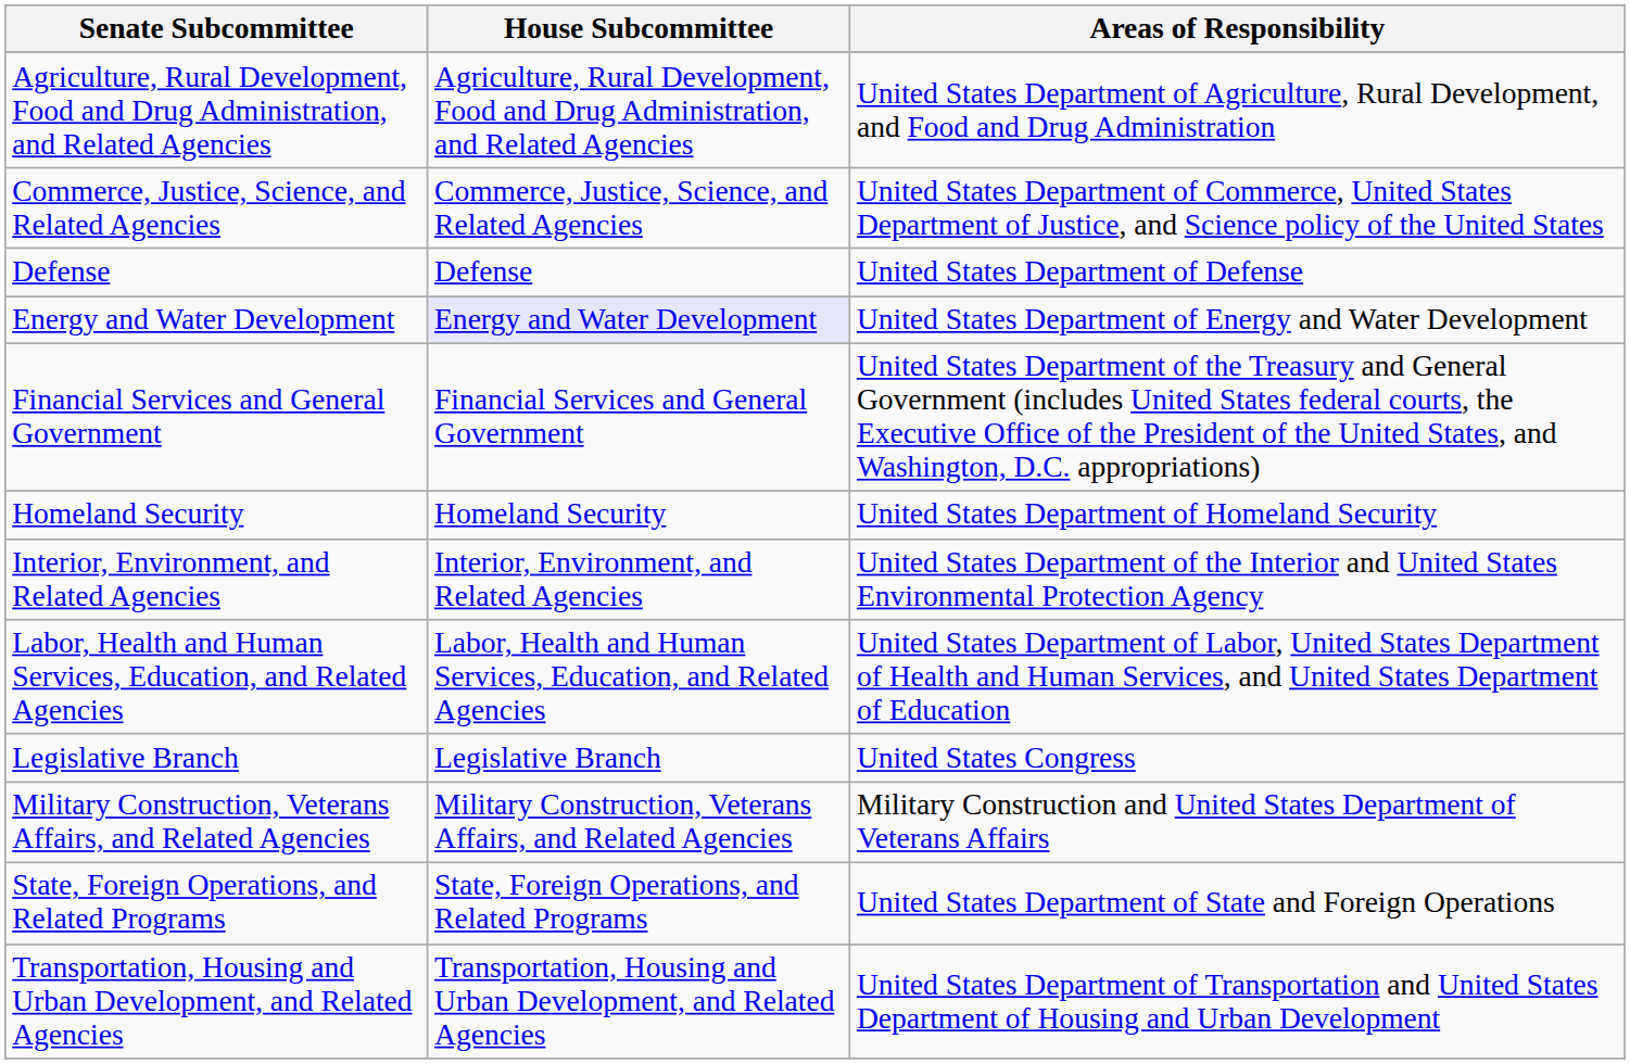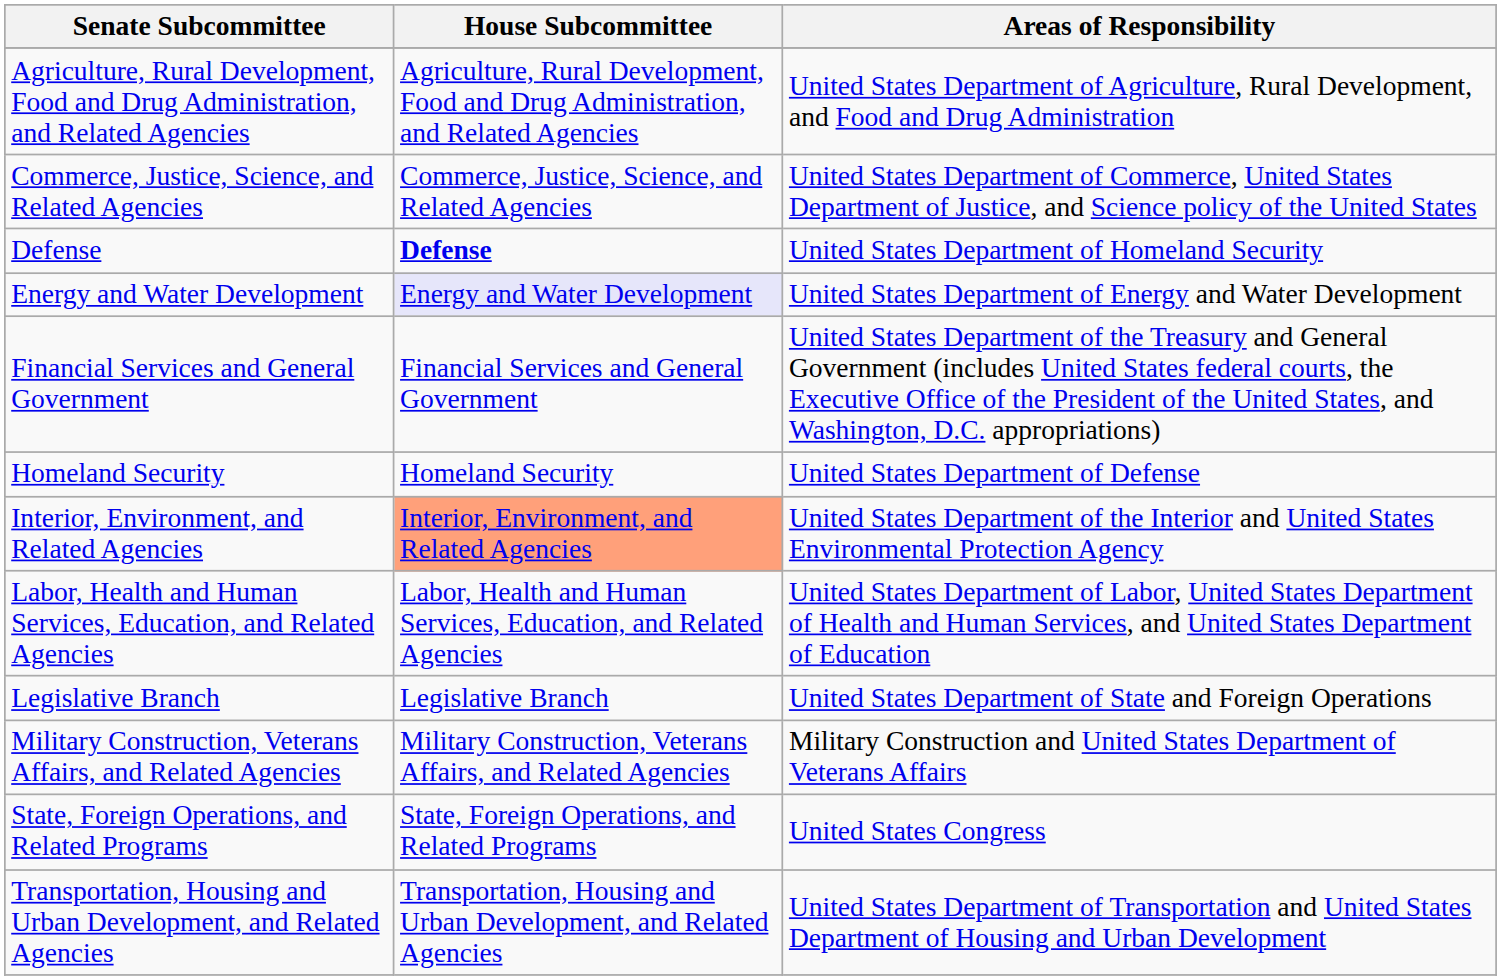row 4 | House Subcommittee: normal -> bold
row 4 | Areas of Responsibility: United States Department of Defense -> United States Department of Homeland Security
row 7 | Areas of Responsibility: United States Department of Homeland Security -> United States Department of Defense
row 8 | House Subcommittee: no background -> lightsalmon background
row 10 | Areas of Responsibility: United States Congress -> United States Department of State and Foreign Operations
row 12 | Areas of Responsibility: United States Department of State and Foreign Operations -> United States Congress
